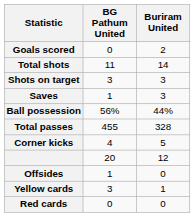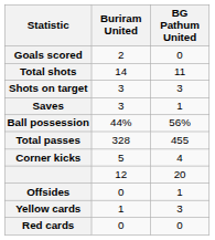columns swapped: Buriram United <-> BG Pathum United
